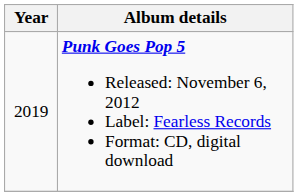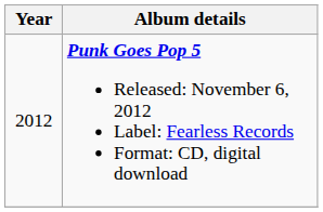row 2 | Year: 2019 -> 2012
